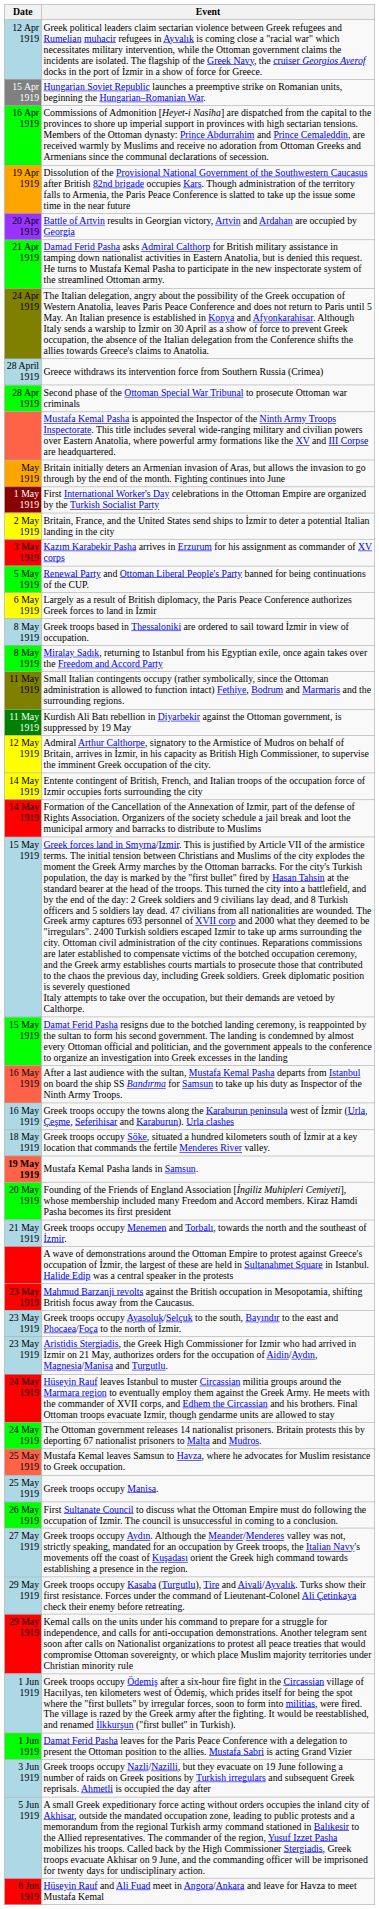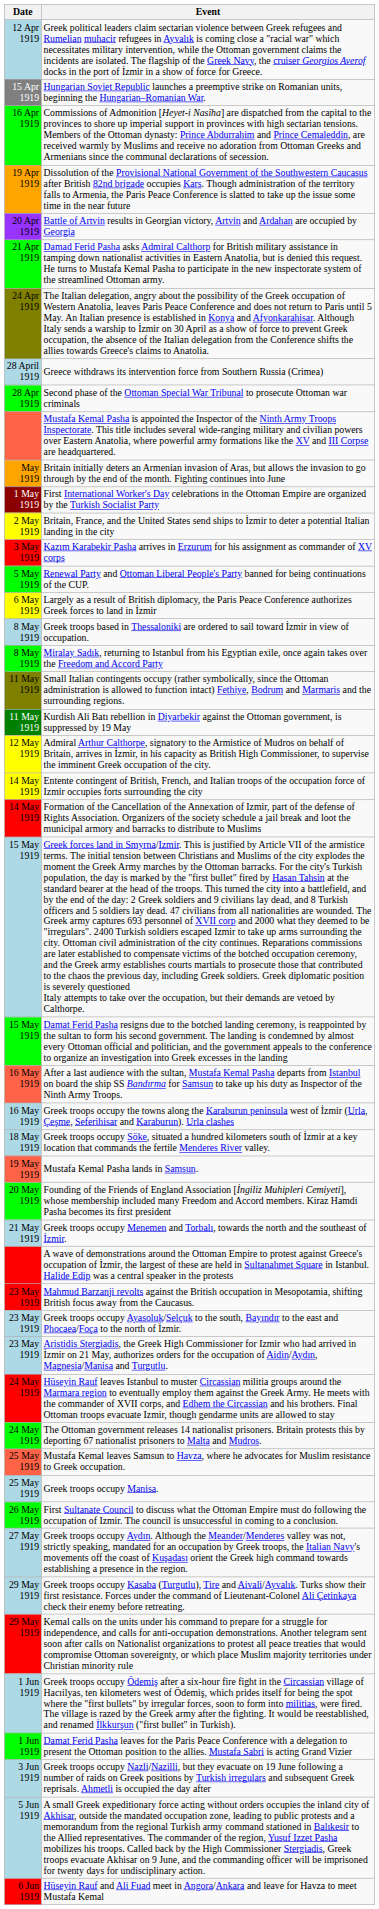Mustafa Kemal Pasha lands in Samsun. | Date: bold -> normal
